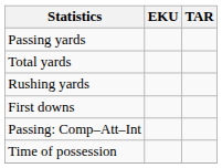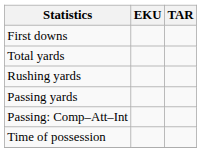rows swapped: First downs <-> Passing yards
